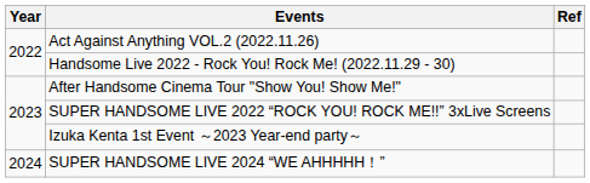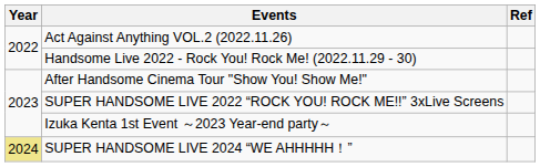SUPER HANDSOME LIVE 2024 “WE AHHHHH！” | Year: no background -> khaki background
